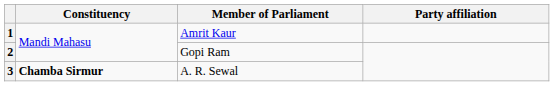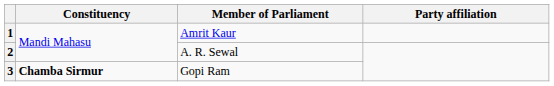2 | Member of Parliament: Gopi Ram -> A. R. Sewal
3 | Member of Parliament: A. R. Sewal -> Gopi Ram
